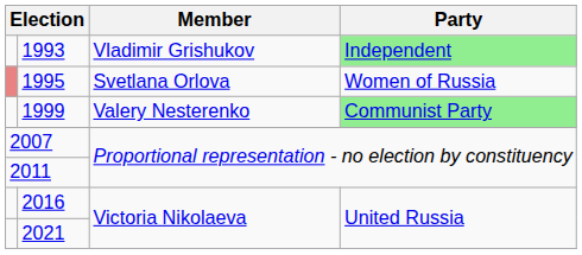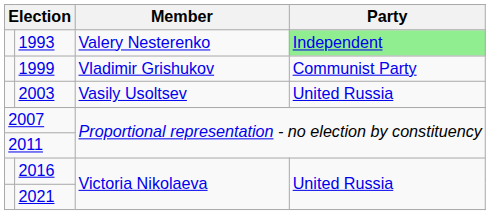1993 | Member: Vladimir Grishukov -> Valery Nesterenko
- row: 1995 | Svetlana Orlova | Women of Russia
1999 | Member: Valery Nesterenko -> Vladimir Grishukov
1999 | Party: lightgreen background -> no background
+ row: 2003 | Vasily Usoltsev | United Russia
